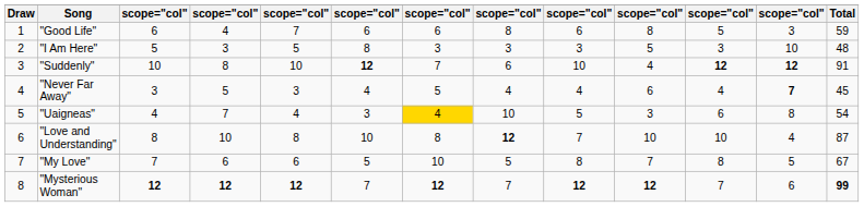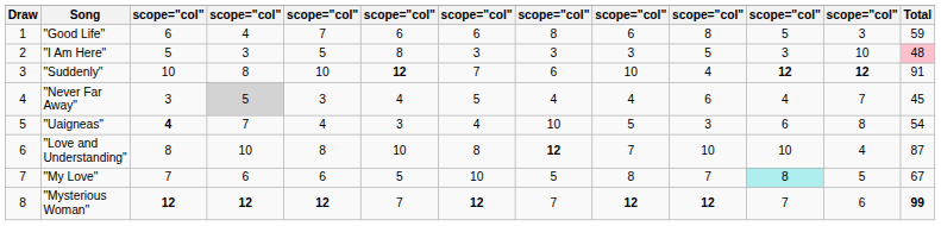"I Am Here" | Total: no background -> pink background
"Never Far Away" | column 4: no background -> lightgrey background
"Never Far Away" | column 12: bold -> normal
"Uaigneas" | column 3: normal -> bold
"Uaigneas" | column 7: gold background -> no background
"My Love" | column 11: no background -> paleturquoise background
